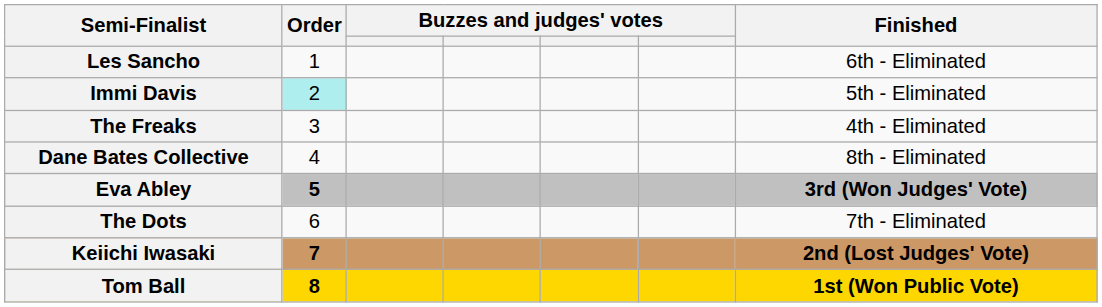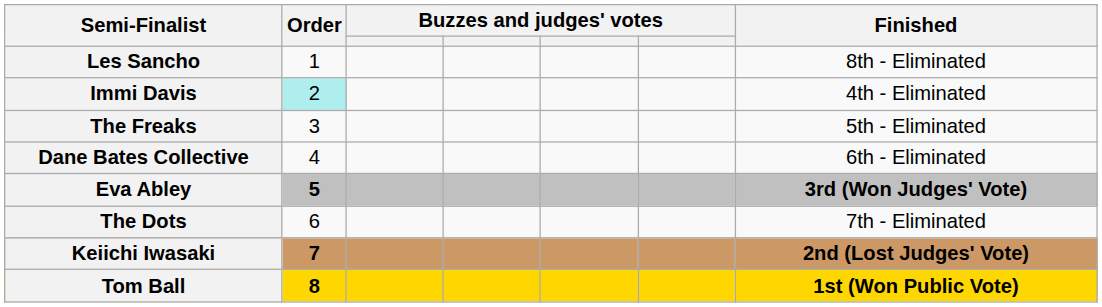Les Sancho | Finished: 6th - Eliminated -> 8th - Eliminated
Immi Davis | Finished: 5th - Eliminated -> 4th - Eliminated
The Freaks | Finished: 4th - Eliminated -> 5th - Eliminated
Dane Bates Collective | Finished: 8th - Eliminated -> 6th - Eliminated
